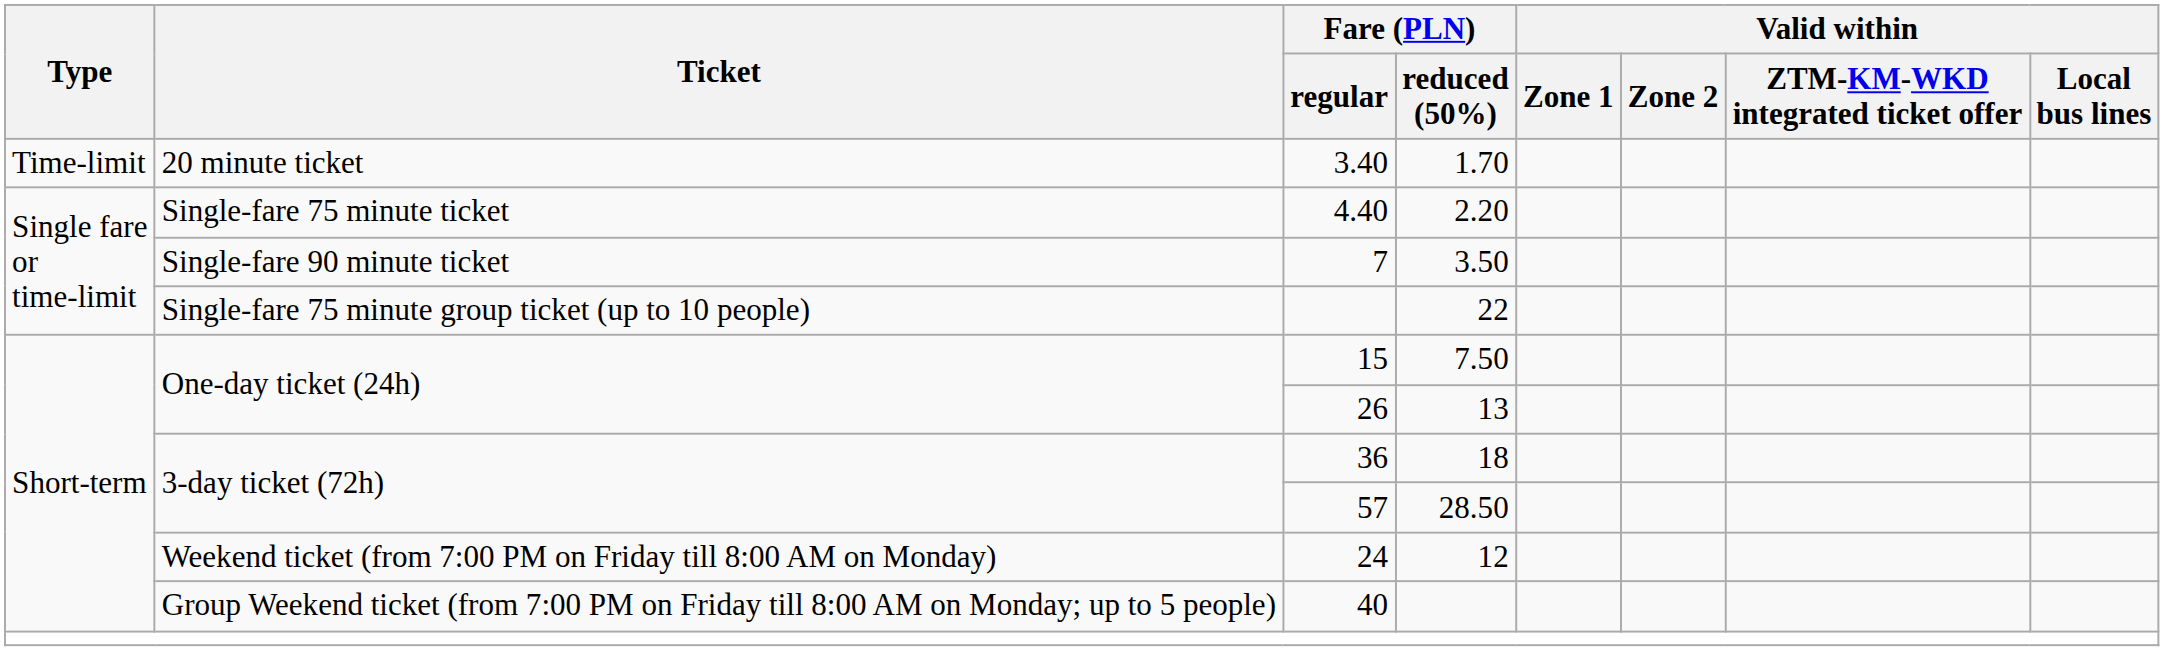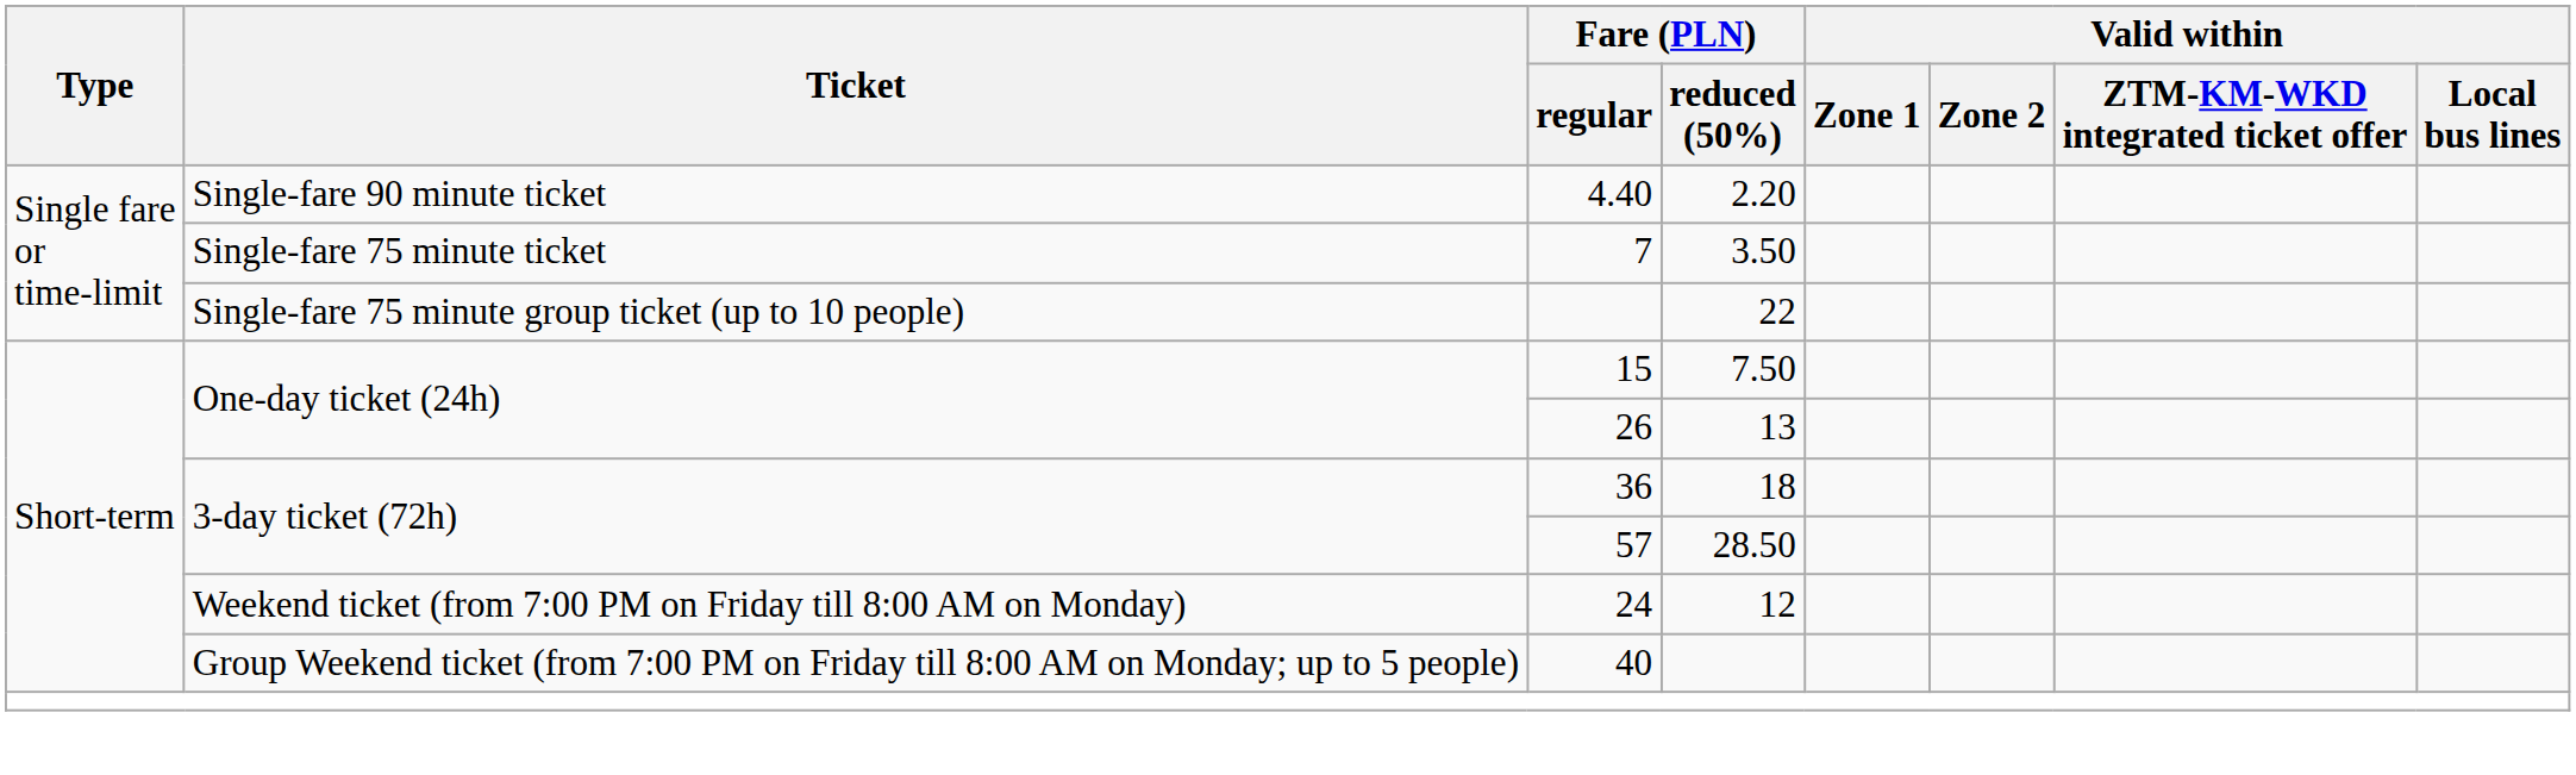- row: Time-limit | 20 minute ticket | 3.40 | 1.70
4.40 | Ticket: Single-fare 75 minute ticket -> Single-fare 90 minute ticket
7 | Ticket: Single-fare 90 minute ticket -> Single-fare 75 minute ticket
